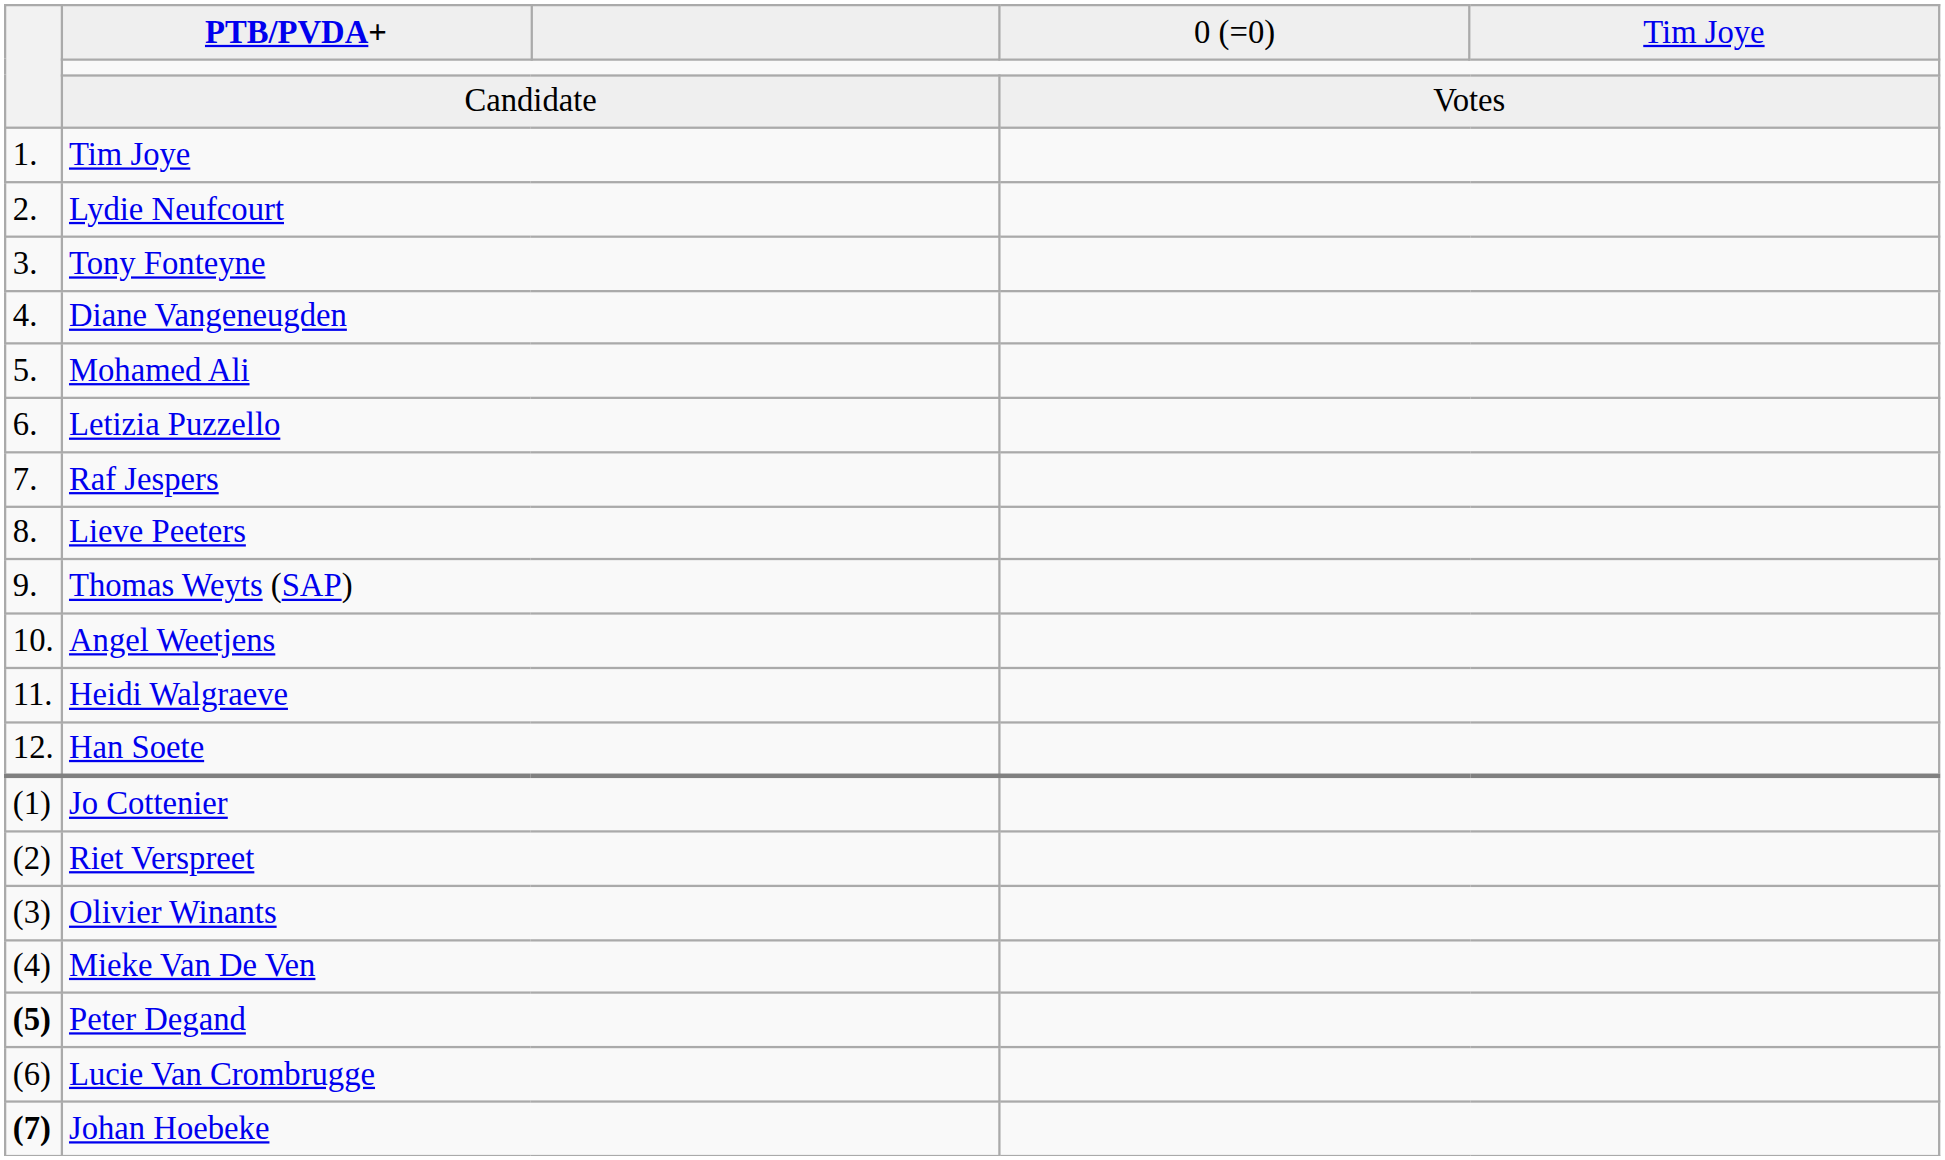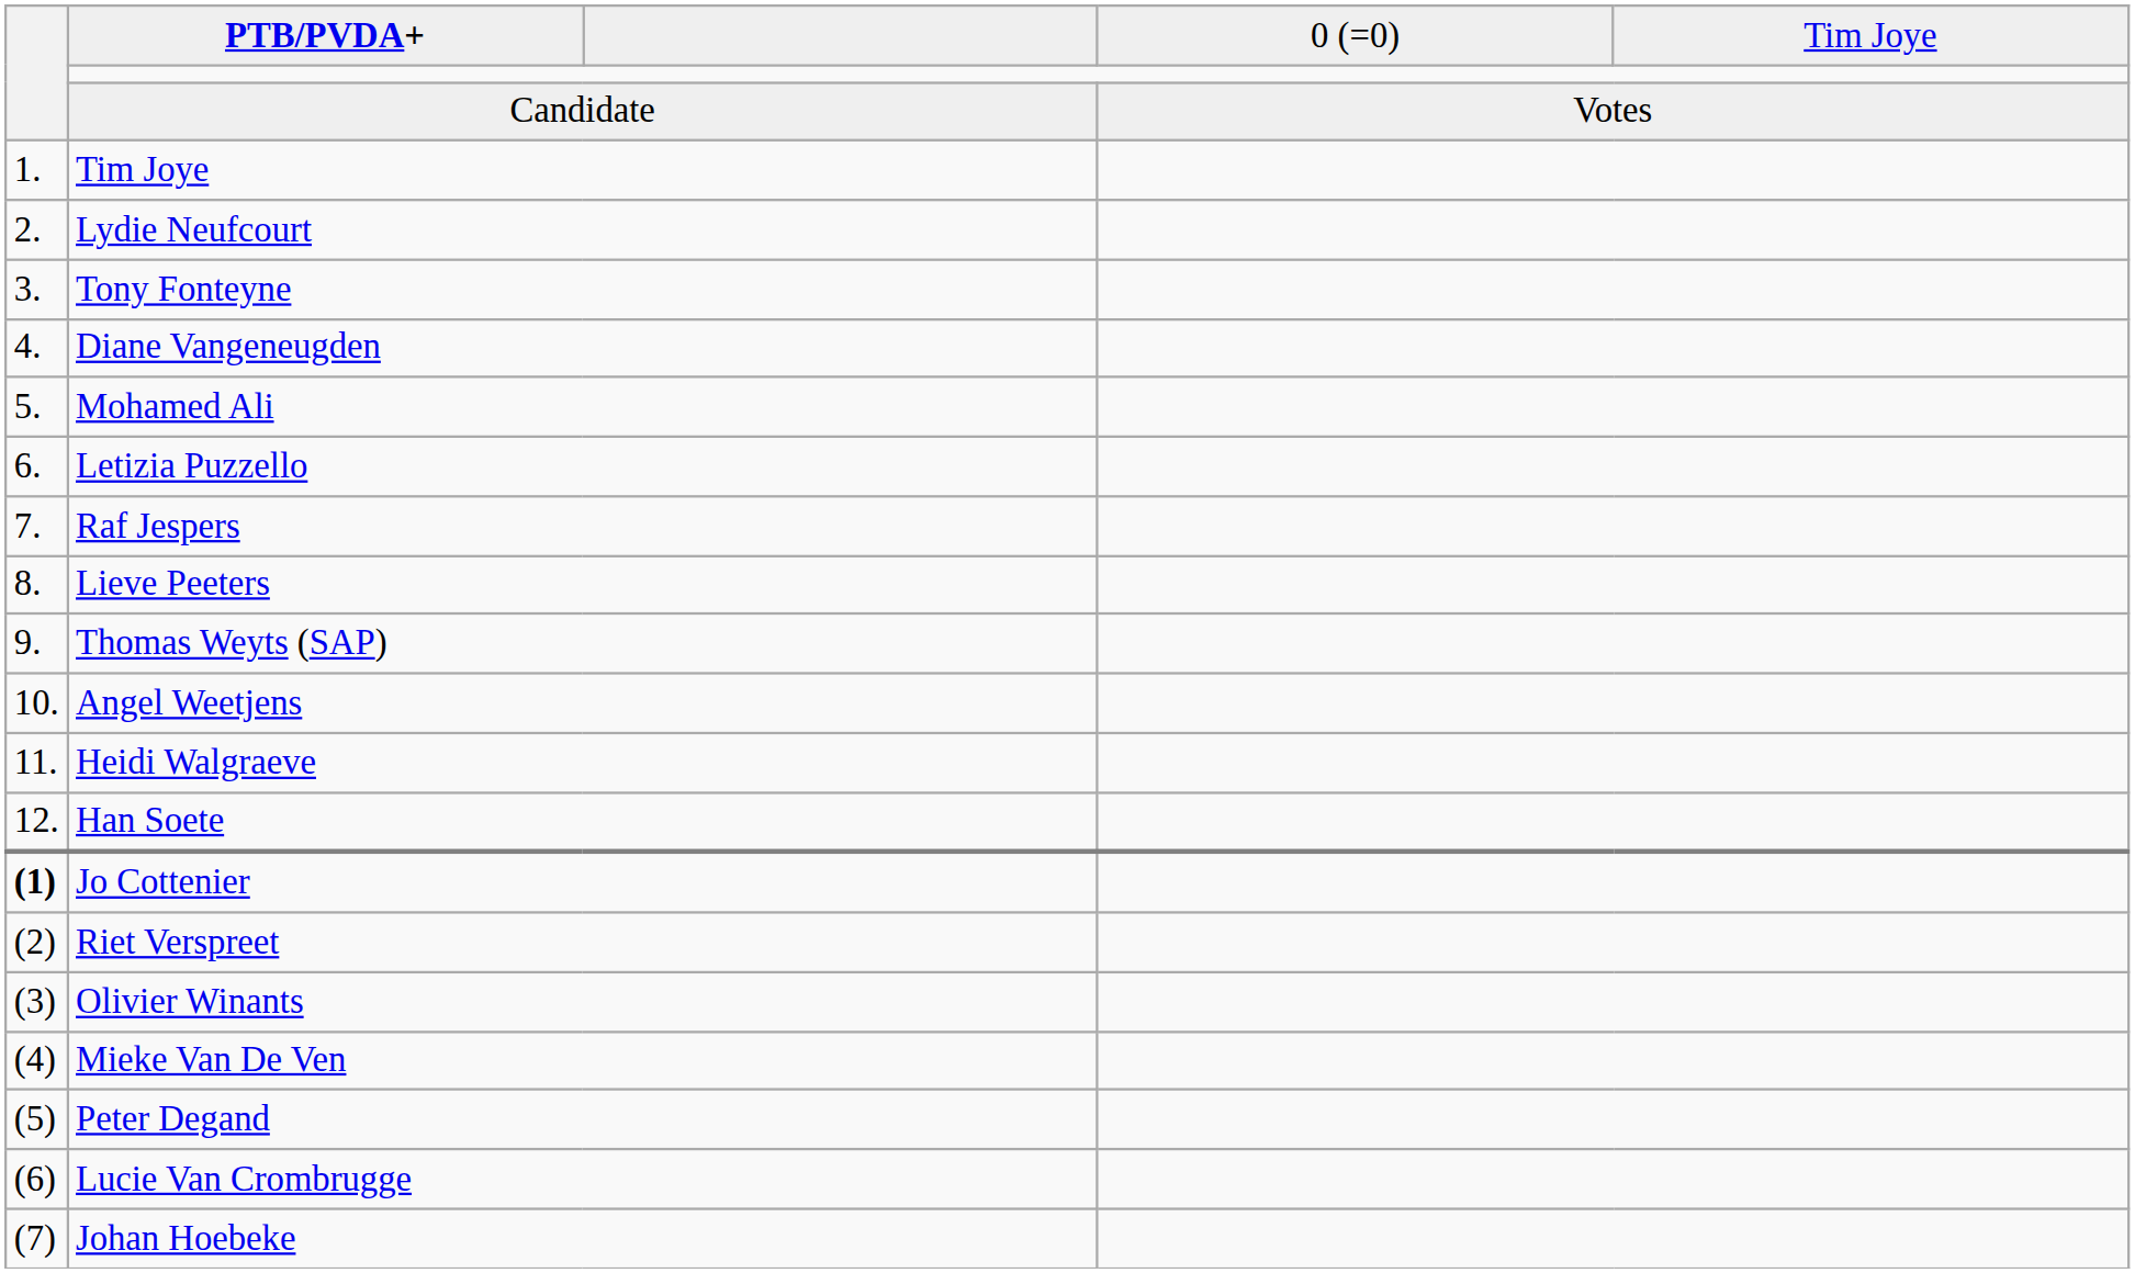Jo Cottenier | column 1: normal -> bold
Peter Degand | column 1: bold -> normal
Johan Hoebeke | column 1: bold -> normal
